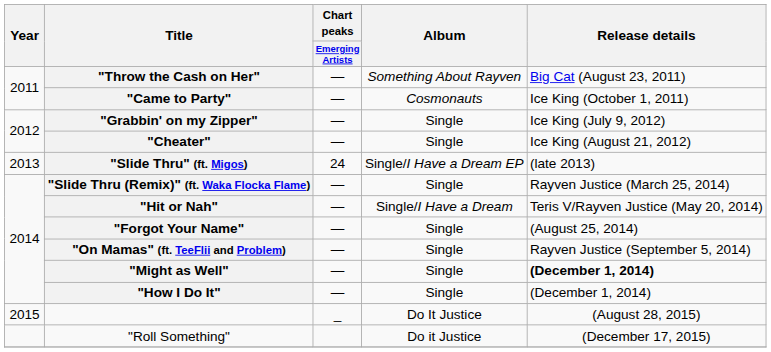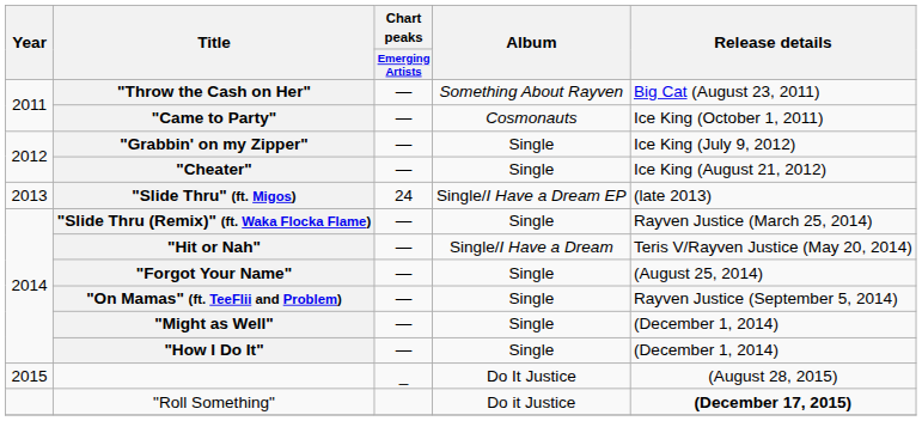"Might as Well" | Release details: bold -> normal
"Roll Something" | Release details: normal -> bold
